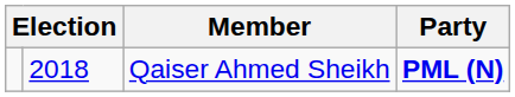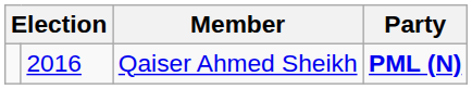Qaiser Ahmed Sheikh | column 2: 2018 -> 2016
